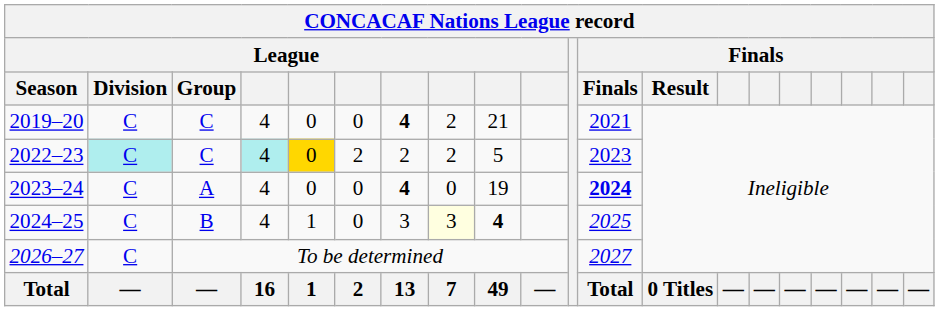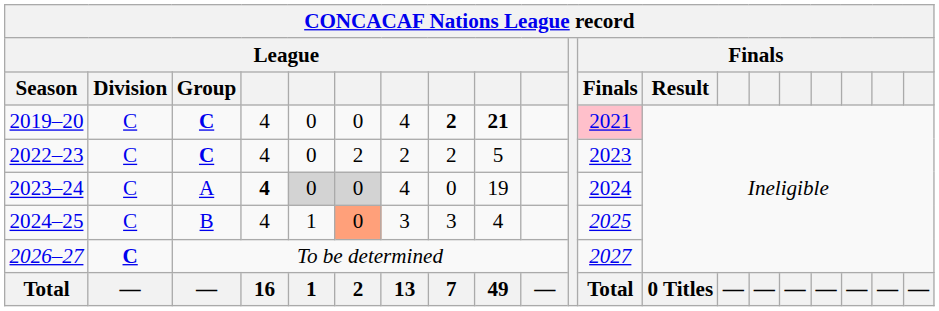2019–20 | League / Group: normal -> bold
2019–20 | column 7: bold -> normal
2019–20 | column 8: normal -> bold
2019–20 | column 9: normal -> bold
2019–20 | column 12: no background -> pink background
2022–23 | League / Division: paleturquoise background -> no background
2022–23 | League / Group: normal -> bold
2022–23 | column 4: paleturquoise background -> no background
2022–23 | column 5: gold background -> no background
2023–24 | column 4: normal -> bold
2023–24 | column 5: no background -> lightgrey background
2023–24 | column 6: no background -> lightgrey background
2023–24 | column 7: bold -> normal
2023–24 | column 12: bold -> normal
2024–25 | column 6: no background -> lightsalmon background
2024–25 | column 8: lightyellow background -> no background
2024–25 | column 9: bold -> normal
2026–27 | League / Division: normal -> bold
